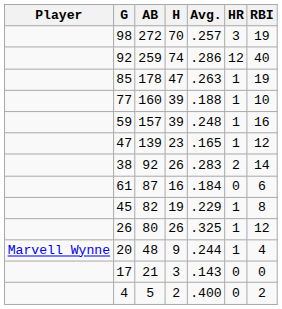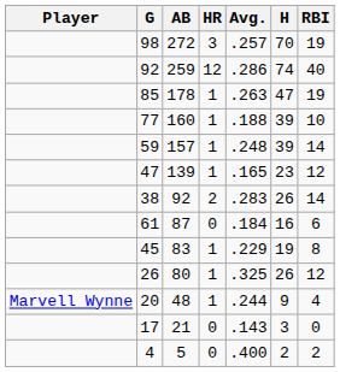columns swapped: H <-> HR
59 | RBI: 16 -> 14
45 | AB: 82 -> 83
